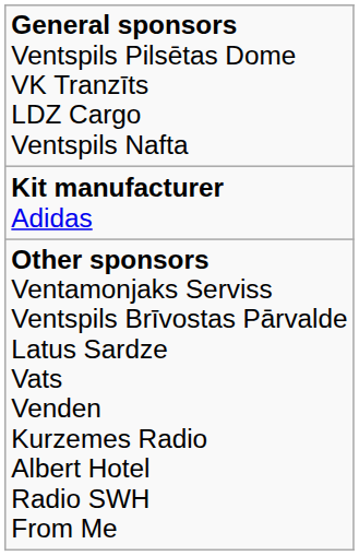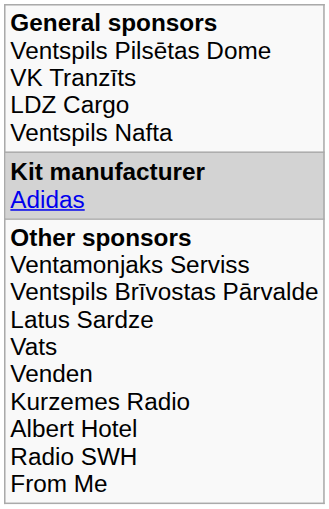row 2 | column 1: no background -> lightgrey background
